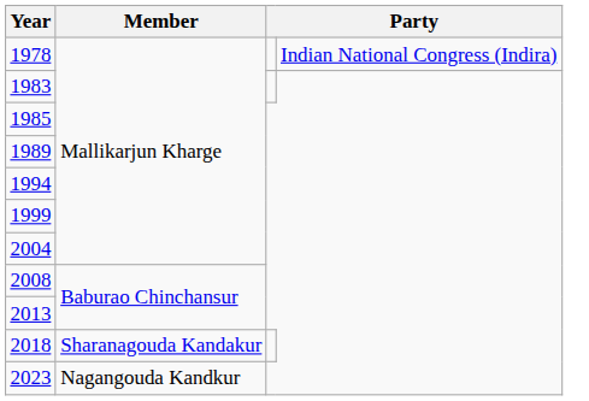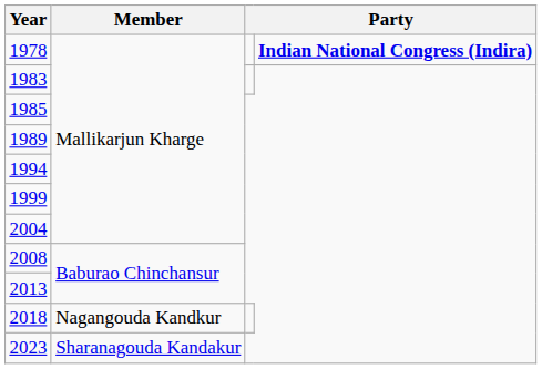1978 | column 4: normal -> bold
2018 | Member: Sharanagouda Kandakur -> Nagangouda Kandkur
2023 | Member: Nagangouda Kandkur -> Sharanagouda Kandakur
